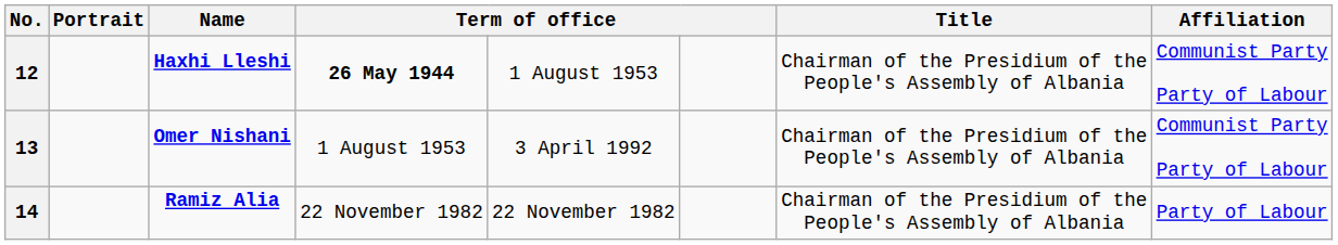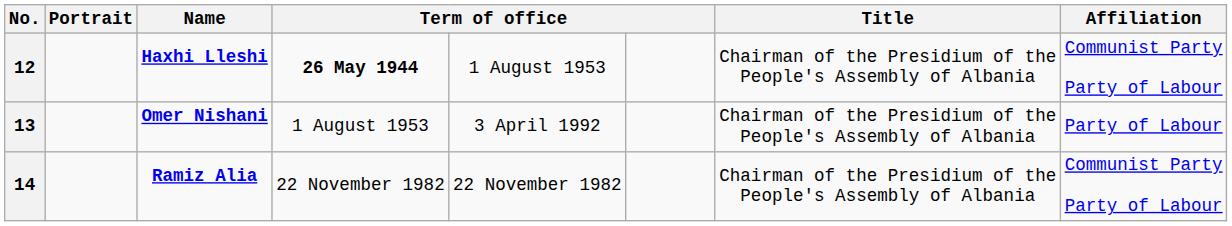13 | Affiliation: Communist Party Party of Labour -> Party of Labour
14 | Affiliation: Party of Labour -> Communist Party Party of Labour
